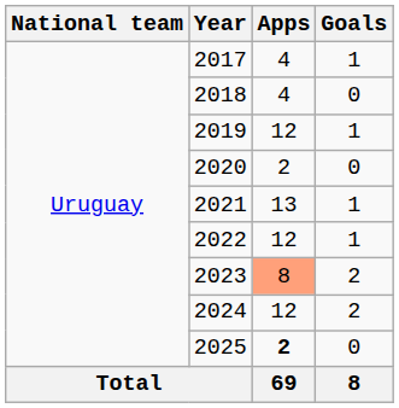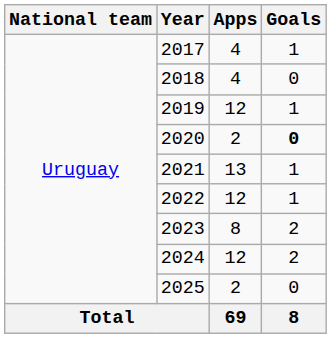2020 | Goals: normal -> bold
2023 | Apps: lightsalmon background -> no background
2025 | Apps: bold -> normal
